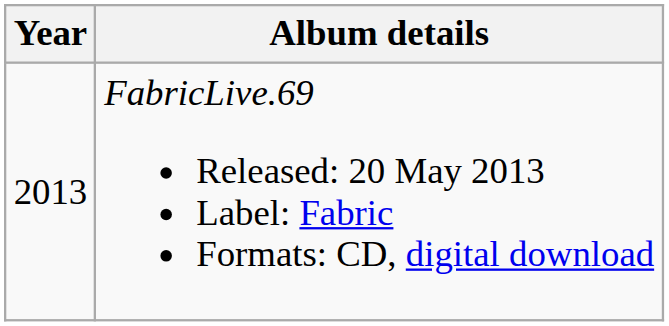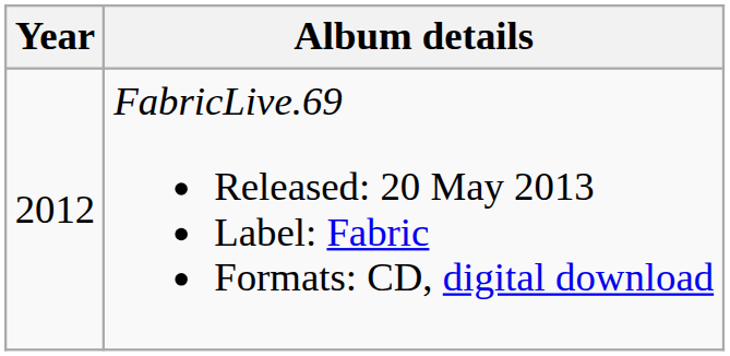row 2 | Year: 2013 -> 2012
